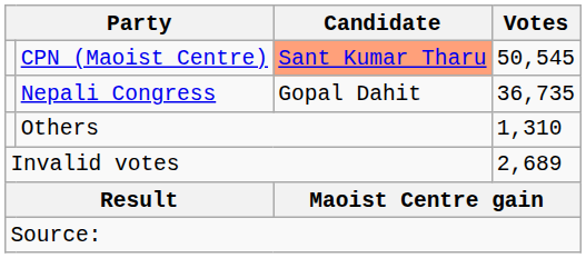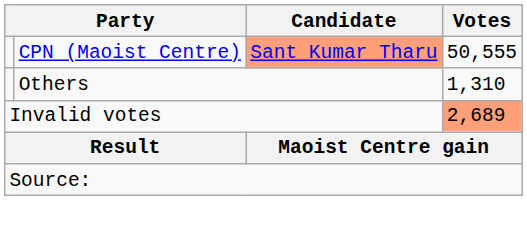CPN (Maoist Centre) | Votes: 50,545 -> 50,555
- row: Nepali Congress | Gopal Dahit | 36,735
Invalid votes | Votes: no background -> lightsalmon background
